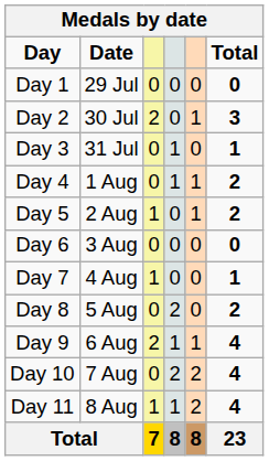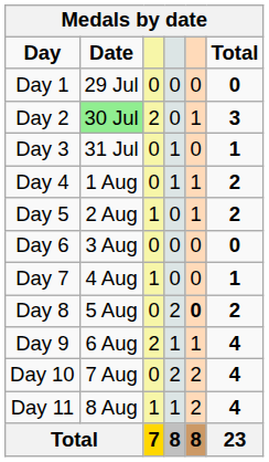Day 2 | Date: no background -> lightgreen background
Day 8 | column 5: normal -> bold
